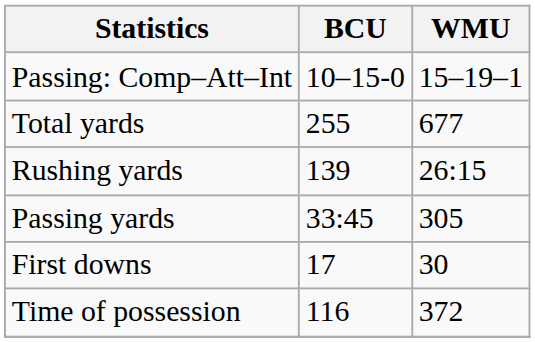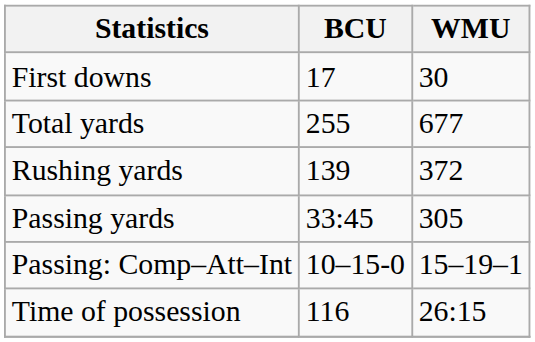rows swapped: First downs <-> Passing: Comp–Att–Int
Rushing yards | WMU: 26:15 -> 372
Time of possession | WMU: 372 -> 26:15
